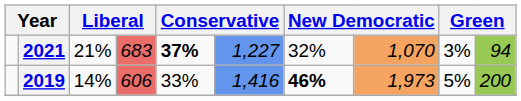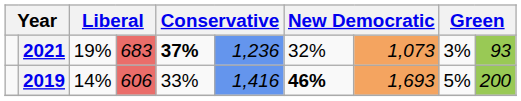2021 | column 3: 21% -> 19%
2021 | column 6: 1,227 -> 1,236
2021 | column 8: 1,070 -> 1,073
2021 | column 10: 94 -> 93
2019 | column 8: 1,973 -> 1,693
